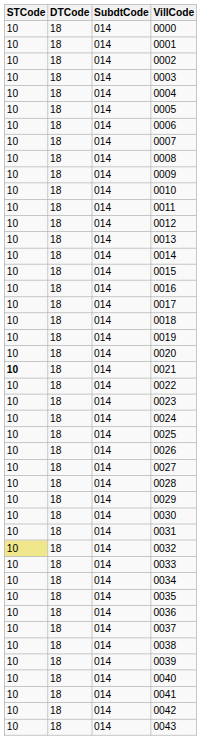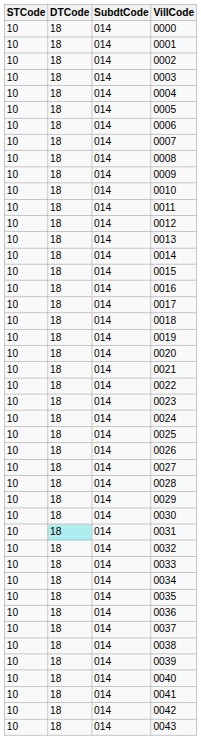0021 | STCode: bold -> normal
0031 | DTCode: no background -> paleturquoise background
0032 | STCode: khaki background -> no background
